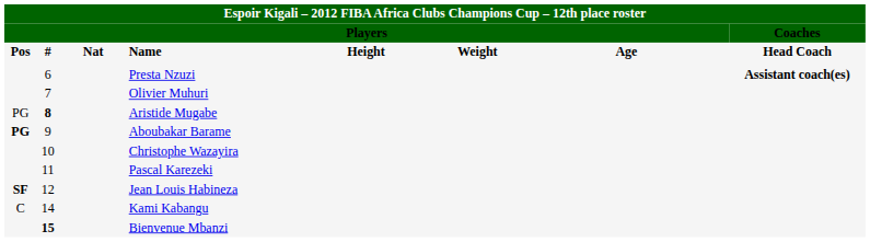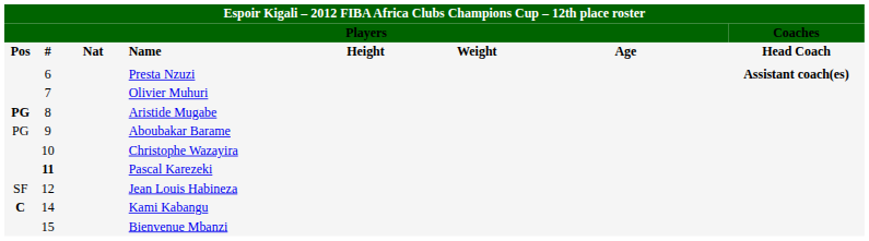Aristide Mugabe | column 1: normal -> bold
Aristide Mugabe | column 2: bold -> normal
Aboubakar Barame | column 1: bold -> normal
Pascal Karezeki | column 2: normal -> bold
Jean Louis Habineza | column 1: bold -> normal
Kami Kabangu | column 1: normal -> bold
Bienvenue Mbanzi | column 2: bold -> normal
